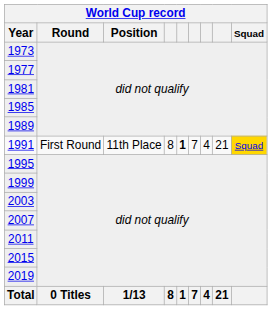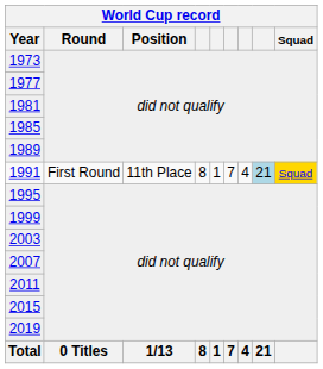1991 | column 5: bold -> normal
1991 | column 8: no background -> lightblue background
